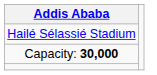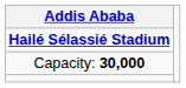Hailé Sélassié Stadium | Addis Ababa: normal -> bold
